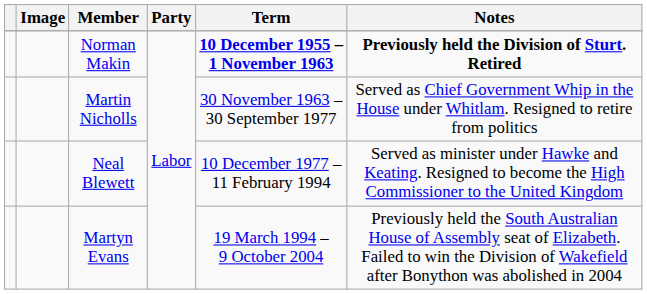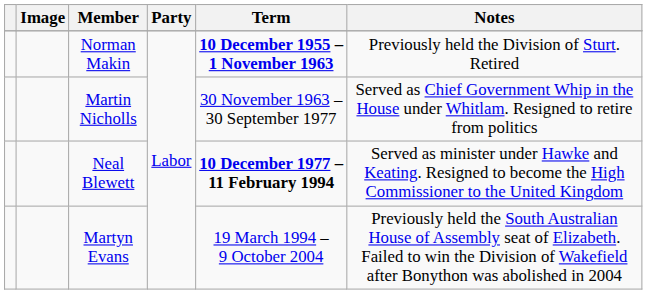Norman Makin | Notes: bold -> normal
Neal Blewett | Term: normal -> bold
